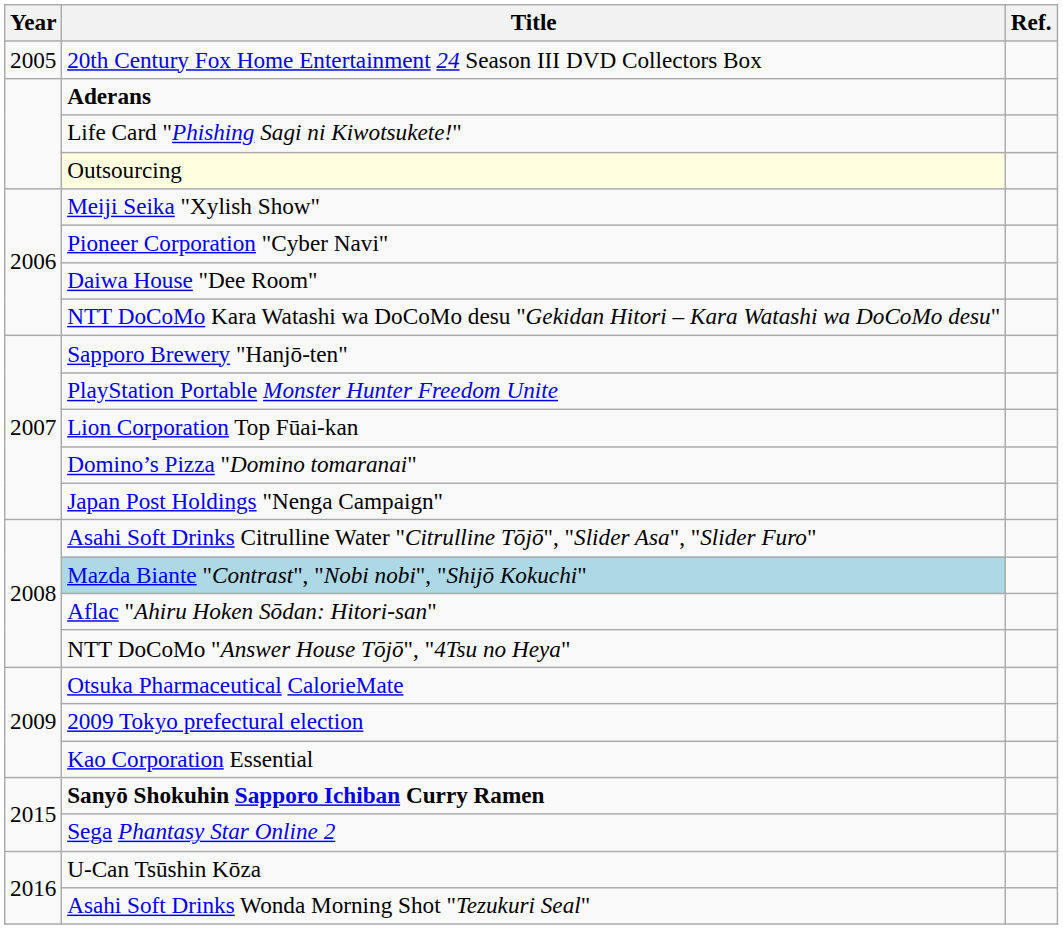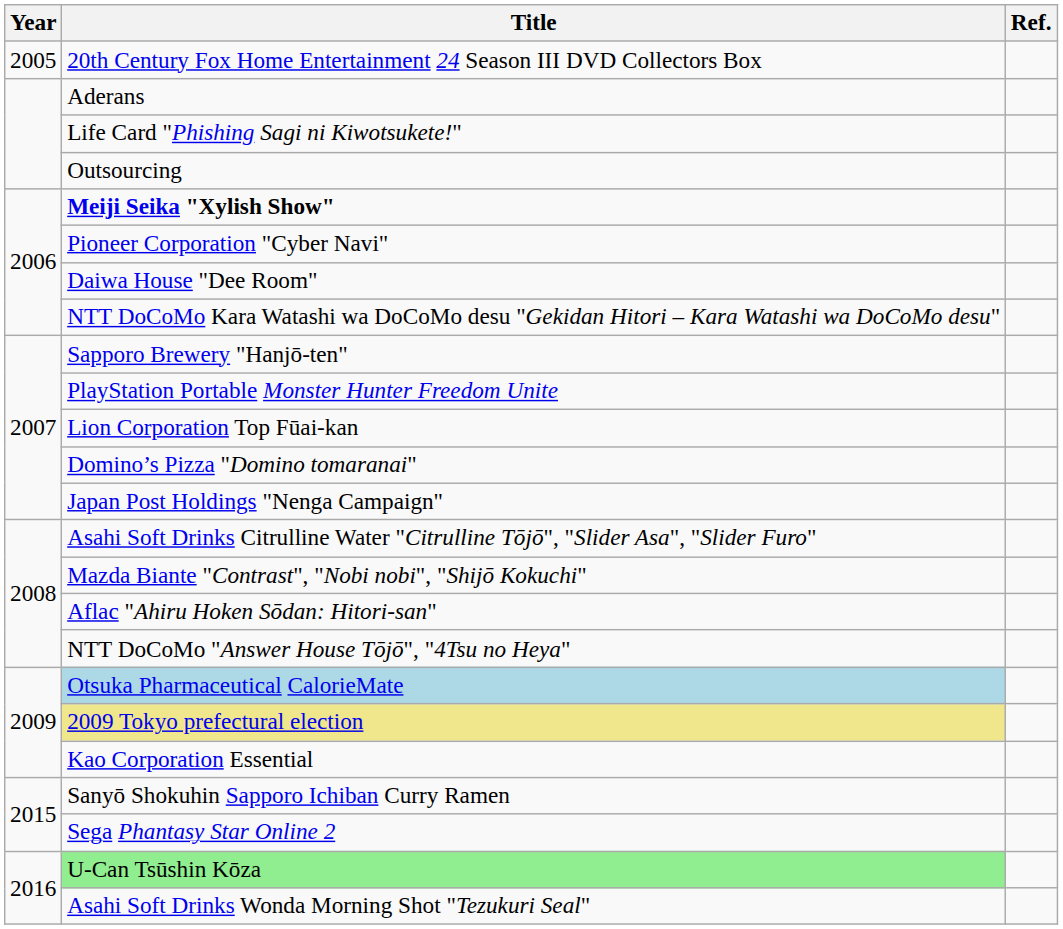Aderans | Title: bold -> normal
Outsourcing | Title: lightyellow background -> no background
Meiji Seika "Xylish Show" | Title: normal -> bold
Mazda Biante "Contrast", "Nobi nobi", "Shijō Kokuchi" | Title: lightblue background -> no background
Otsuka Pharmaceutical CalorieMate | Title: no background -> lightblue background
2009 Tokyo prefectural election | Title: no background -> khaki background
Sanyō Shokuhin Sapporo Ichiban Curry Ramen | Title: bold -> normal
U-Can Tsūshin Kōza | Title: no background -> lightgreen background
